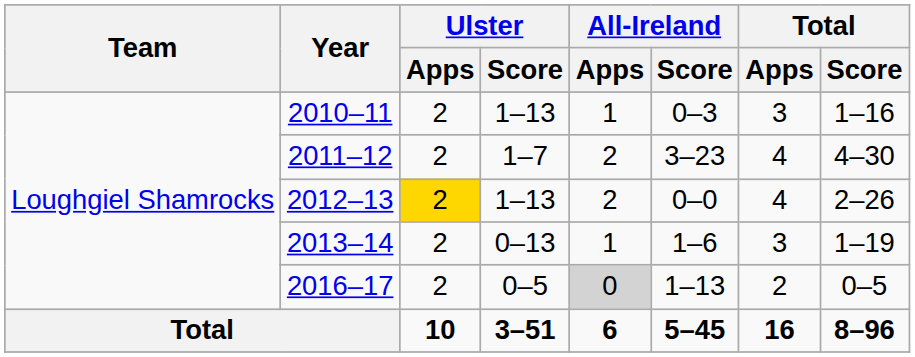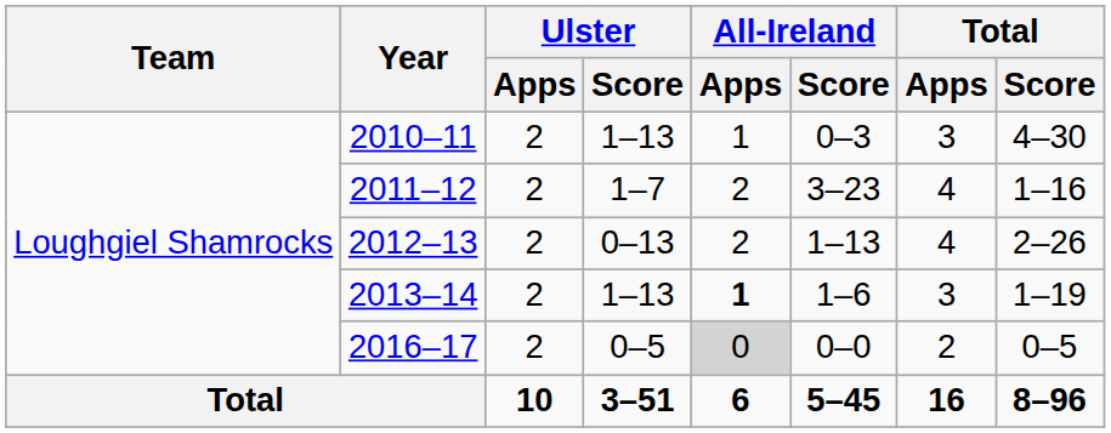2010–11 | Total / Score: 1–16 -> 4–30
2011–12 | Total / Score: 4–30 -> 1–16
2012–13 | Ulster / Apps: gold background -> no background
2012–13 | Ulster / Score: 1–13 -> 0–13
2012–13 | All-Ireland / Score: 0–0 -> 1–13
2013–14 | Ulster / Score: 0–13 -> 1–13
2013–14 | All-Ireland / Apps: normal -> bold
2016–17 | All-Ireland / Score: 1–13 -> 0–0
